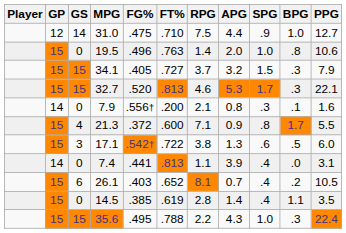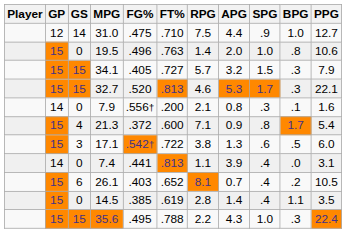34.1 | RPG: 3.7 -> 5.7
21.3 | PPG: 5.5 -> 5.4
